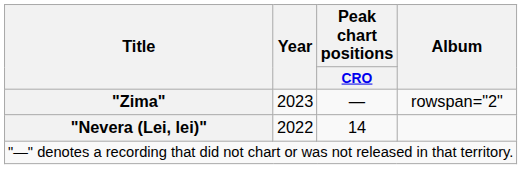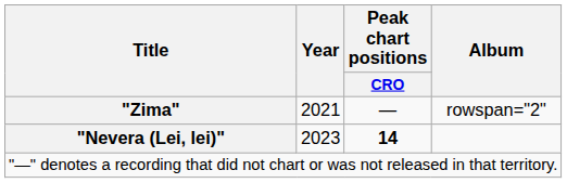"Zima" | Year: 2023 -> 2021
"Nevera (Lei, lei)" | Year: 2022 -> 2023
"Nevera (Lei, lei)" | Peak chart positions / CRO: normal -> bold
